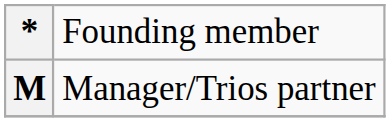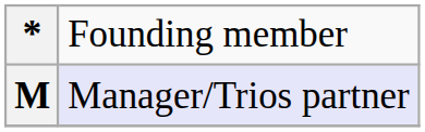M | column 2: no background -> lavender background
